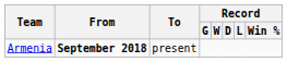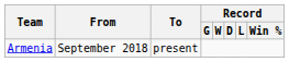Armenia | From: bold -> normal
